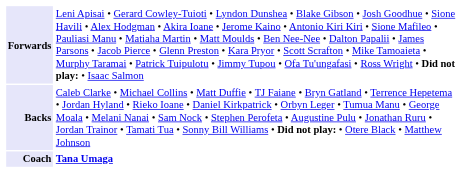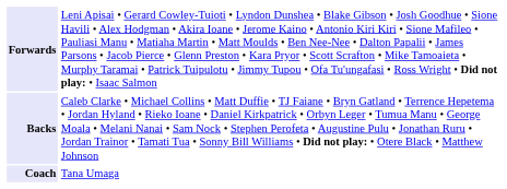Coach | column 2: bold -> normal
